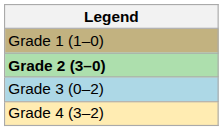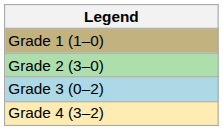row 3 | column 1: bold -> normal
